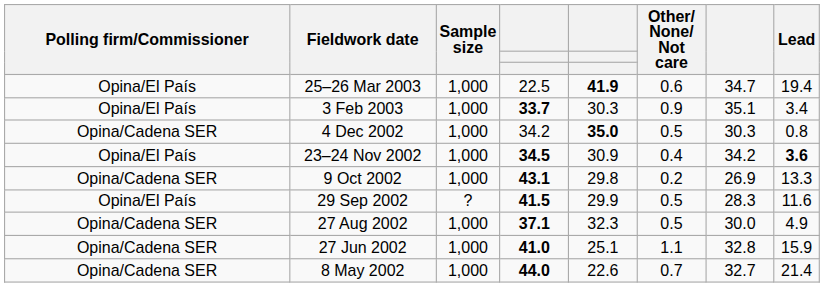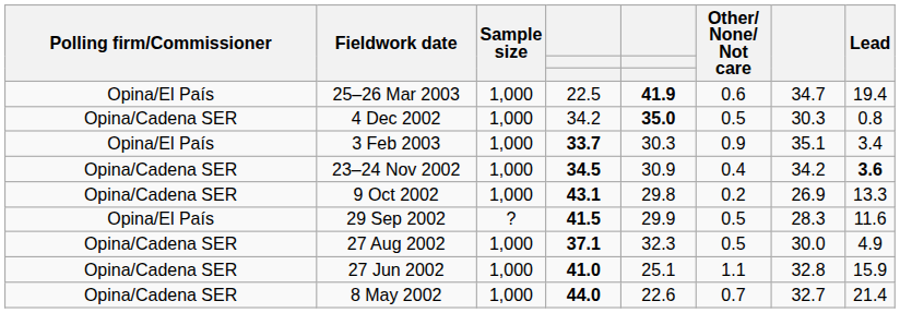rows swapped: 3 Feb 2003 <-> 4 Dec 2002
23–24 Nov 2002 | Polling firm/Commissioner: Opina/El País -> Opina/Cadena SER
